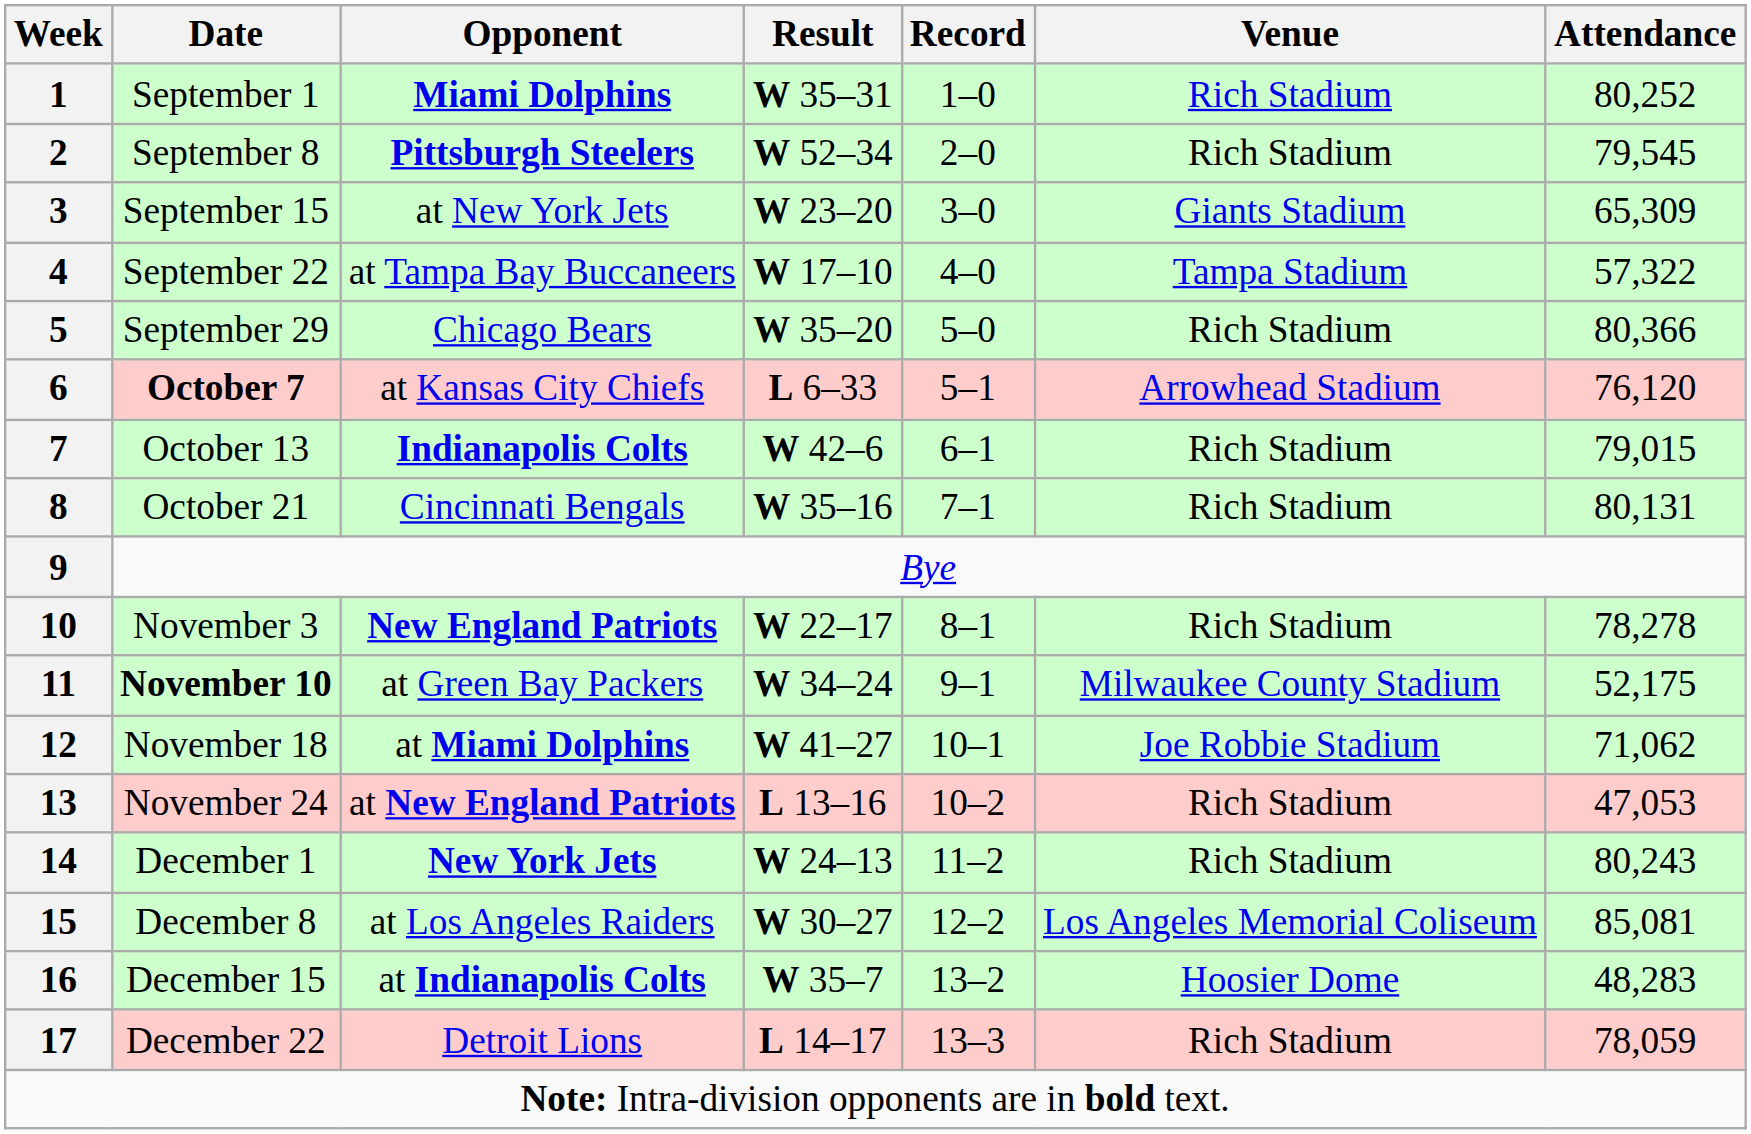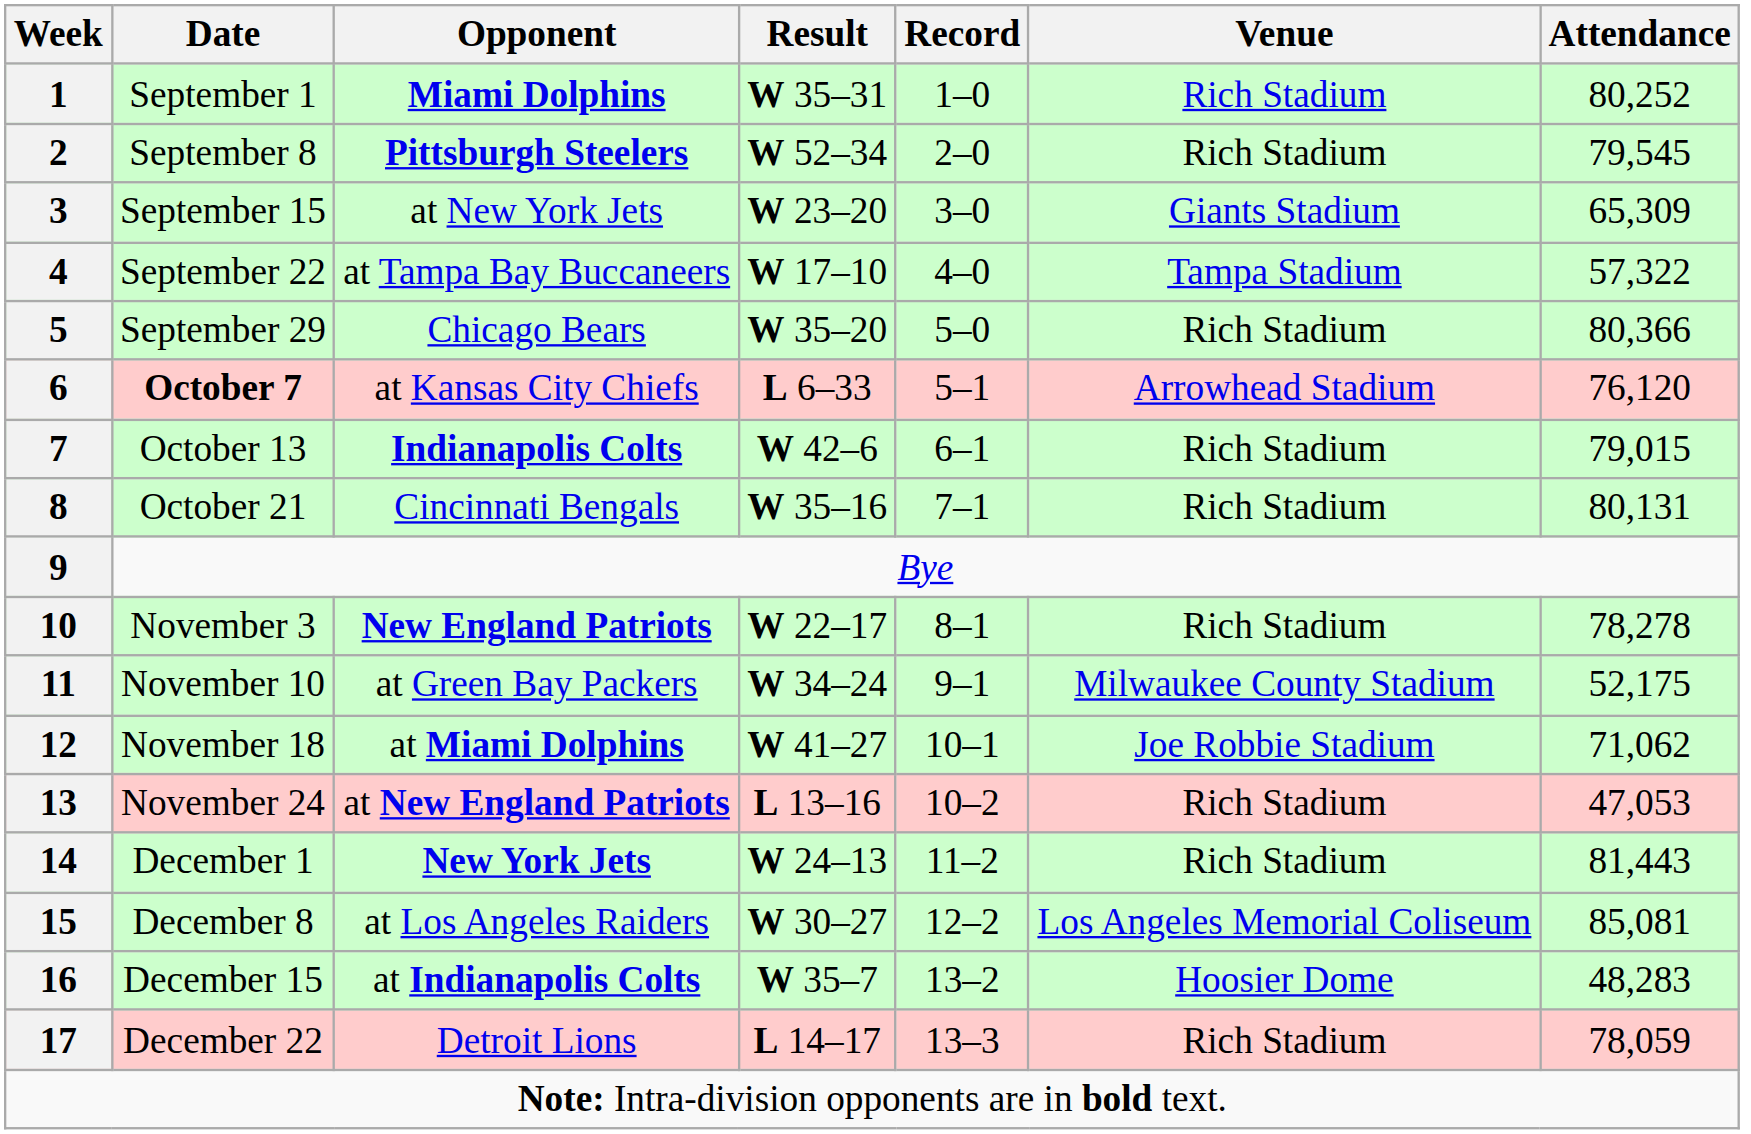11 | Date: bold -> normal
14 | Attendance: 80,243 -> 81,443
